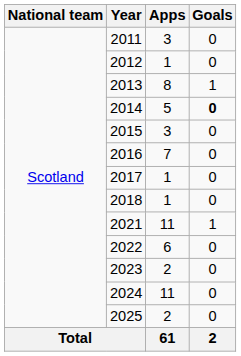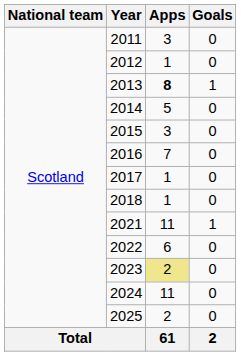2013 | Apps: normal -> bold
2014 | Goals: bold -> normal
2023 | Apps: no background -> khaki background
